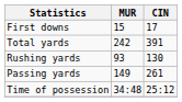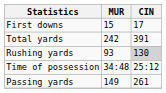Rushing yards | CIN: no background -> lightgrey background
rows swapped: Passing yards <-> Time of possession
